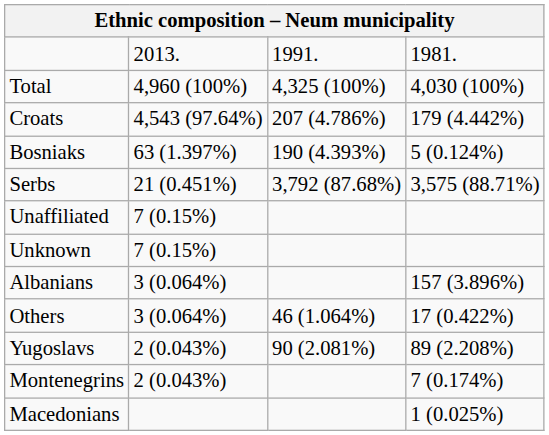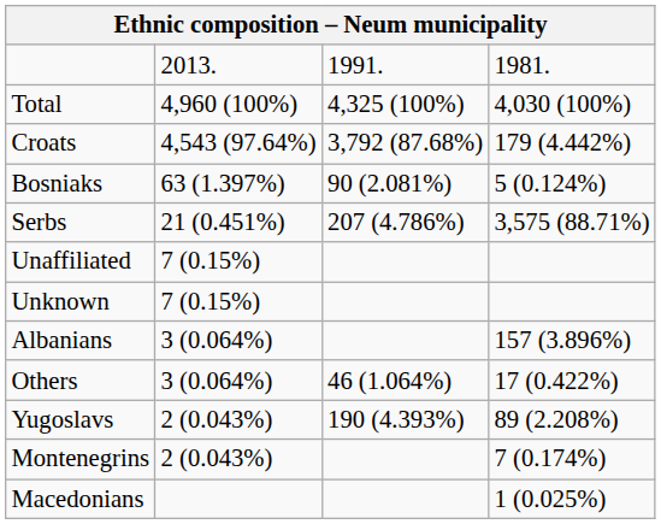Croats | column 3: 207 (4.786%) -> 3,792 (87.68%)
Bosniaks | column 3: 190 (4.393%) -> 90 (2.081%)
Serbs | column 3: 3,792 (87.68%) -> 207 (4.786%)
Yugoslavs | column 3: 90 (2.081%) -> 190 (4.393%)
